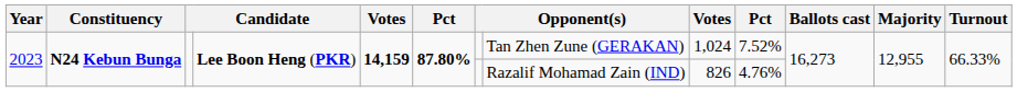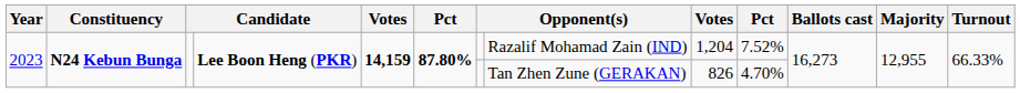row 2 | column 8: Tan Zhen Zune (GERAKAN) -> Razalif Mohamad Zain (IND)
row 2 | column 9: 1,024 -> 1,204
row 3 | column 8: Razalif Mohamad Zain (IND) -> Tan Zhen Zune (GERAKAN)
row 3 | column 10: 4.76% -> 4.70%
